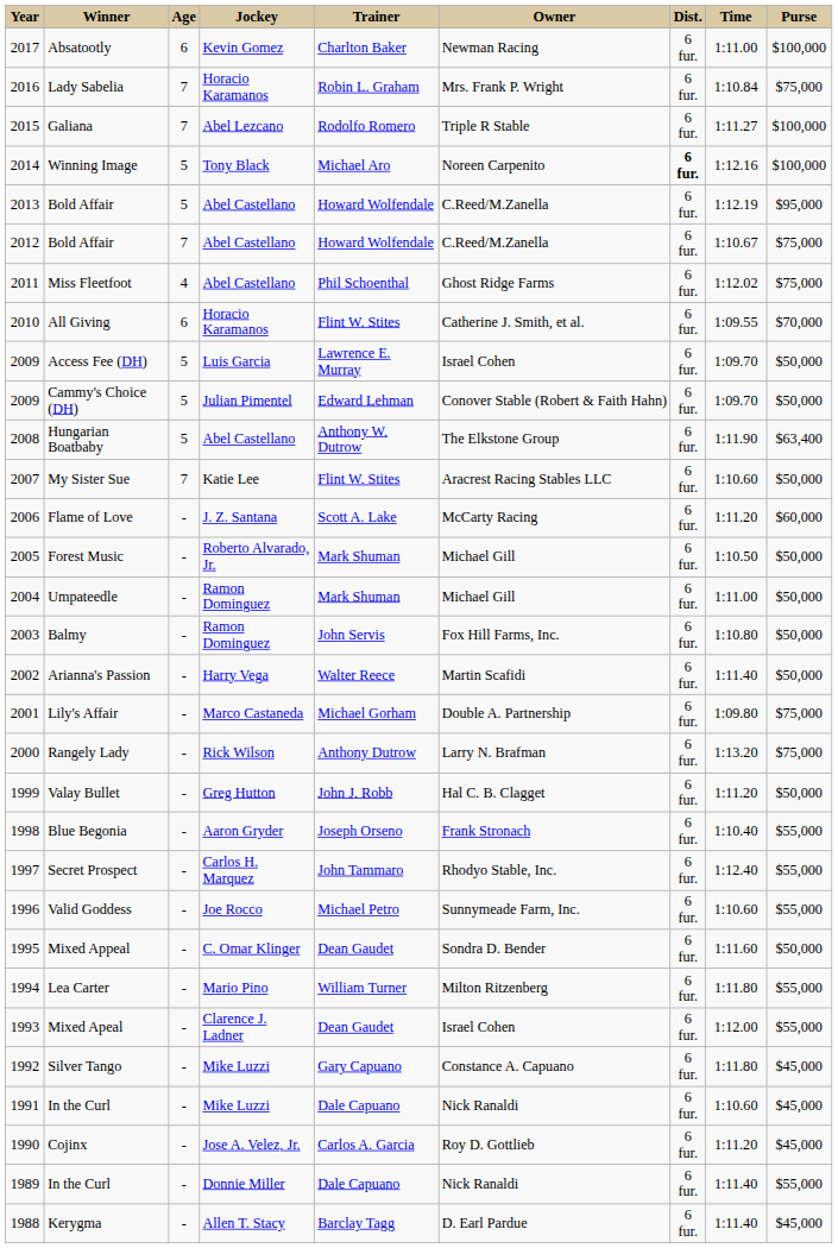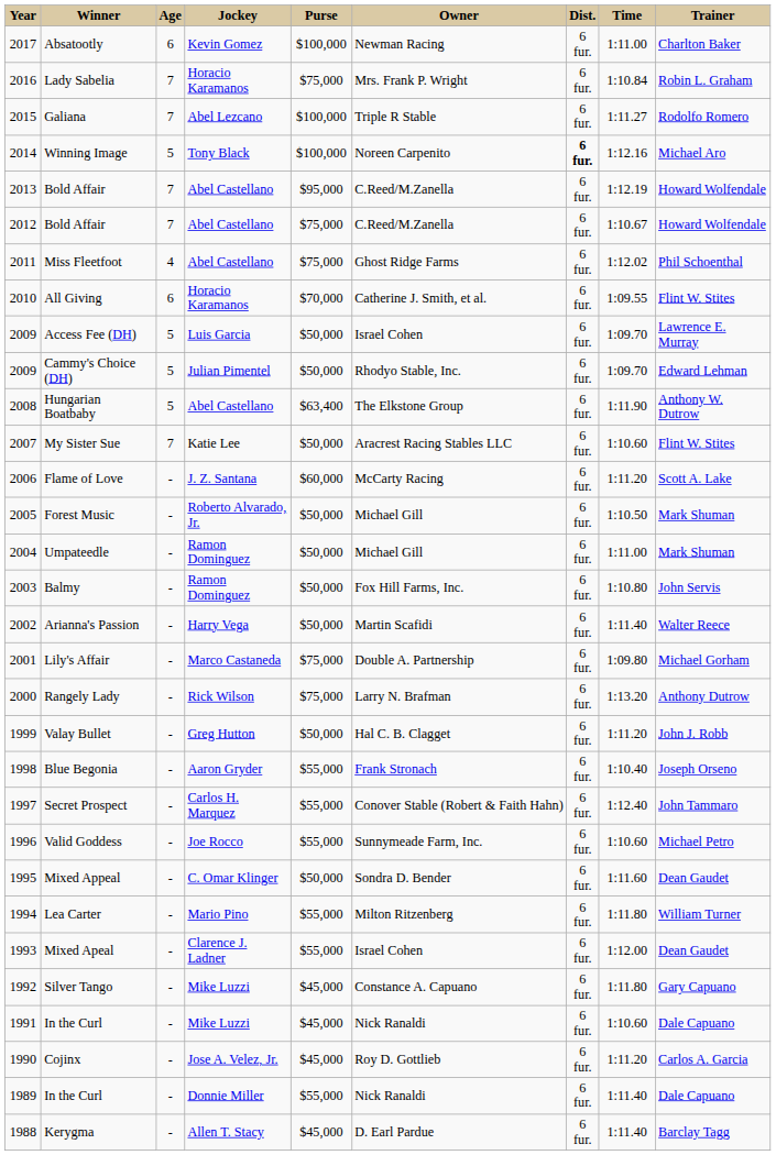columns swapped: Trainer <-> Purse
2013 / Bold Affair | Age: 5 -> 7
Cammy's Choice (DH) | Owner: Conover Stable (Robert & Faith Hahn) -> Rhodyo Stable, Inc.
Secret Prospect | Owner: Rhodyo Stable, Inc. -> Conover Stable (Robert & Faith Hahn)
